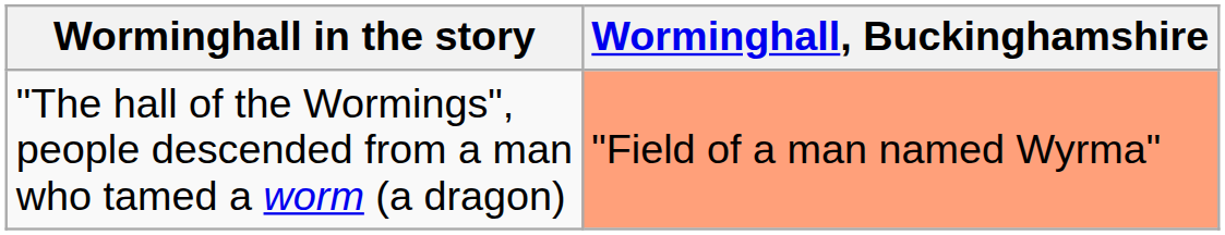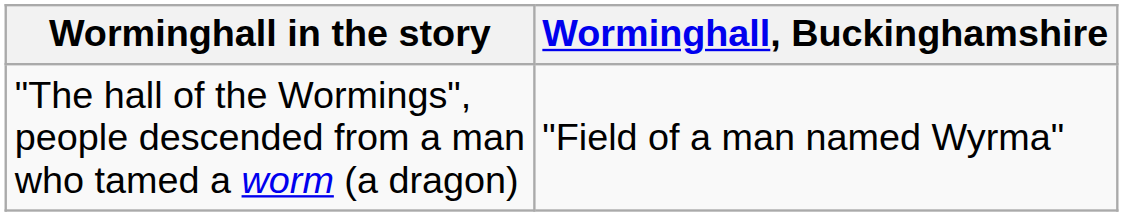row 2 | Worminghall, Buckinghamshire: lightsalmon background -> no background
